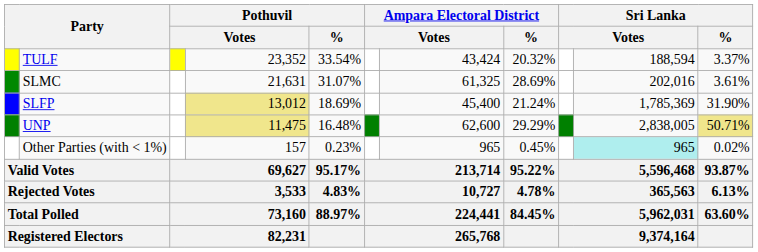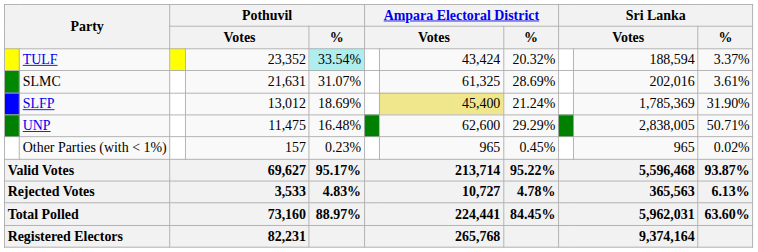TULF | Pothuvil / %: no background -> paleturquoise background
SLFP | column 4: khaki background -> no background
SLFP | column 7: no background -> khaki background
UNP | column 4: khaki background -> no background
UNP | Sri Lanka / %: khaki background -> no background
Other Parties (with < 1%) | column 10: paleturquoise background -> no background
